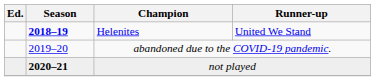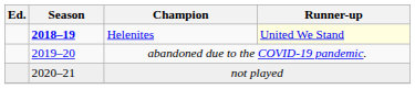Helenites | Runner-up: no background -> lightyellow background
not played | Season: bold -> normal
